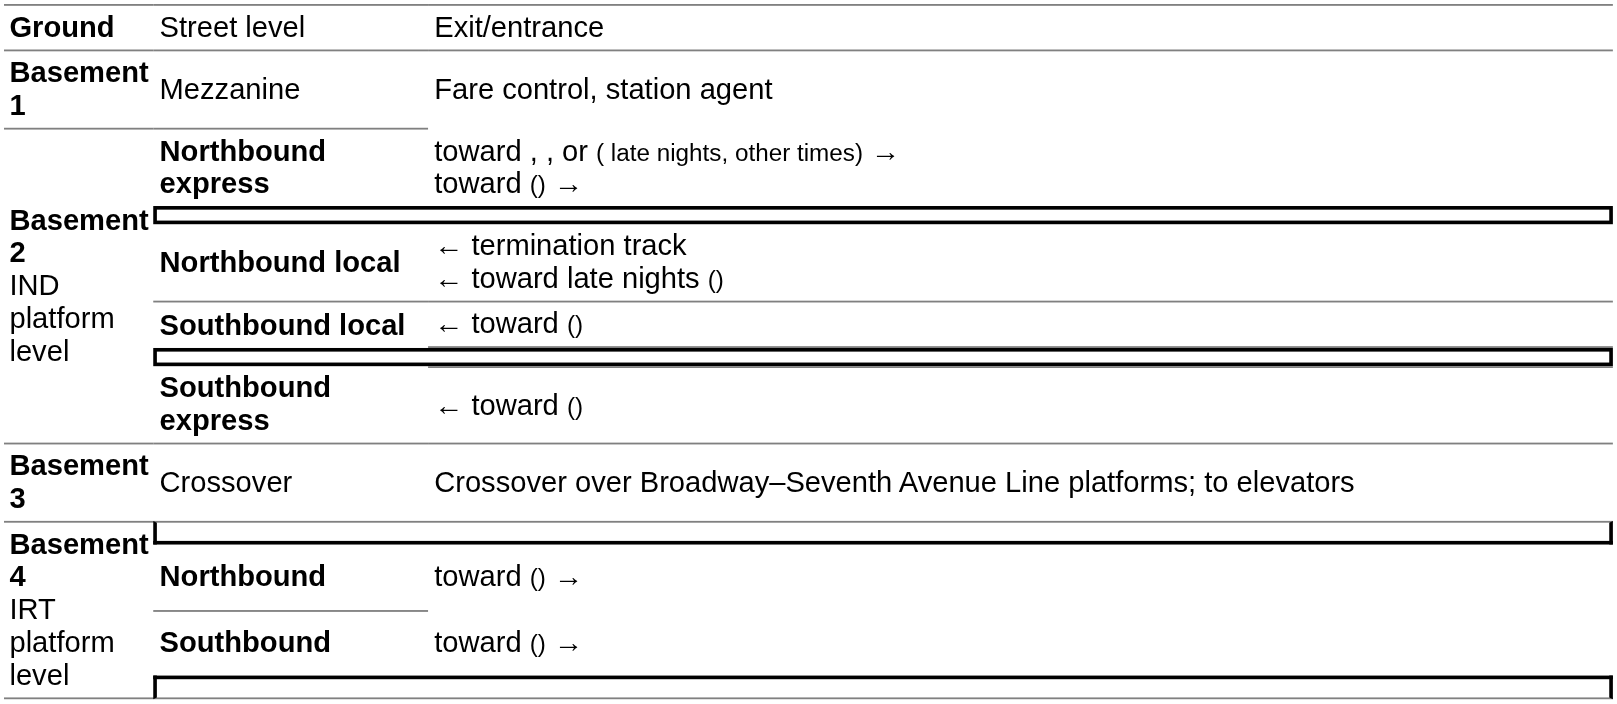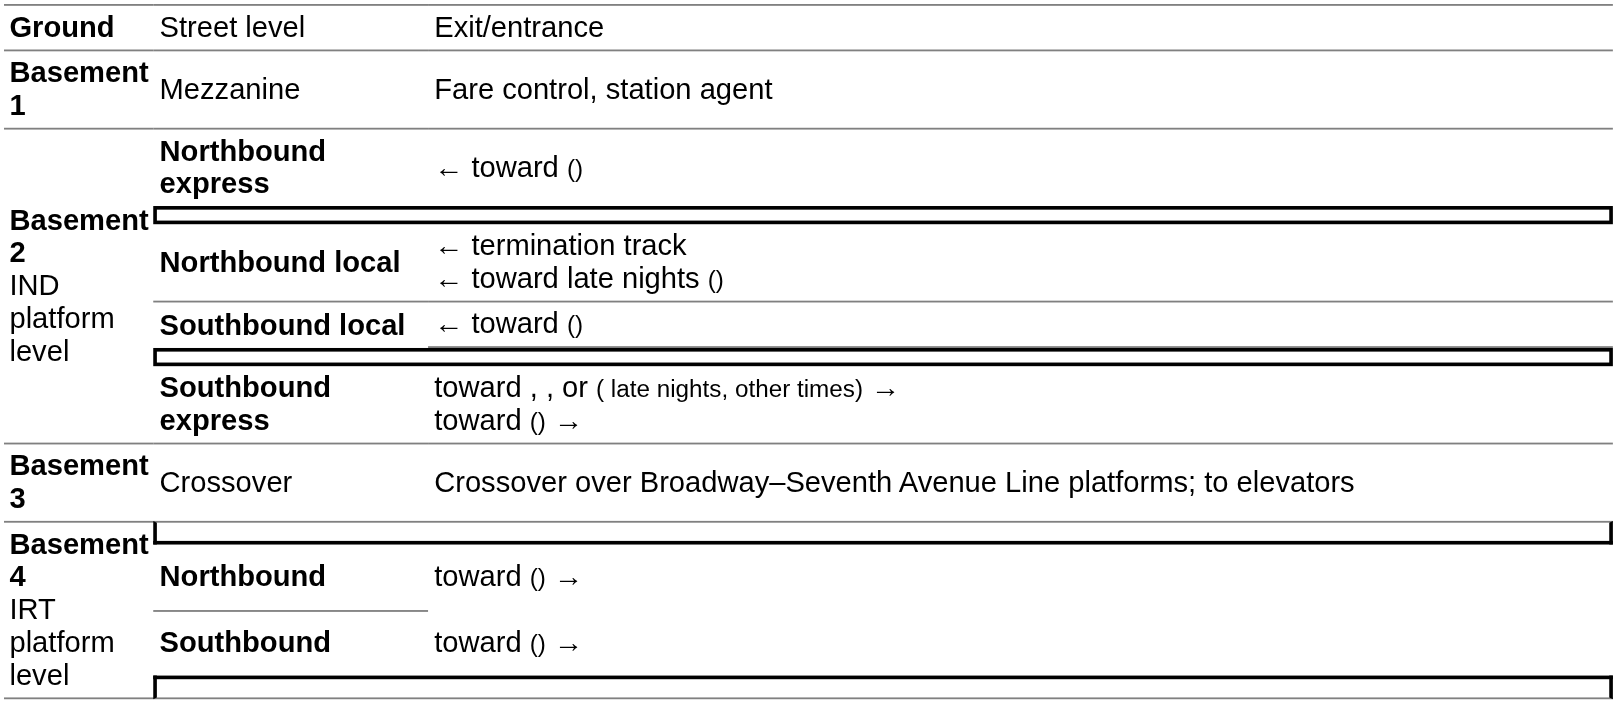Northbound express | column 3: toward , , or ( late nights, other times) → toward () → -> ← toward ()
Southbound express | column 3: ← toward () -> toward , , or ( late nights, other times) → toward () →
